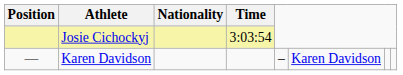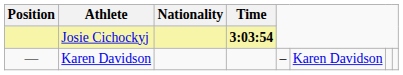Josie Cichockyj | Time: normal -> bold
